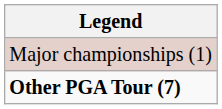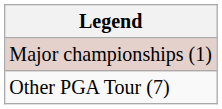row 3 | column 1: bold -> normal
